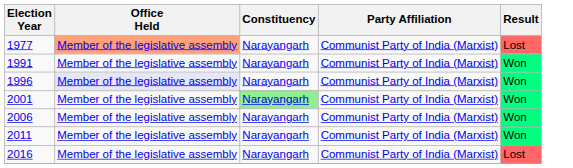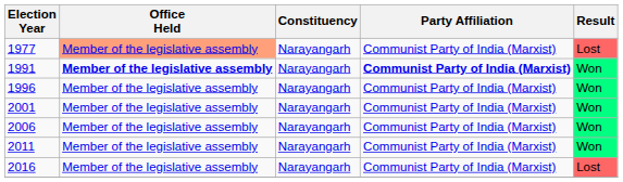1991 | Office Held: normal -> bold
1991 | Party Affiliation: normal -> bold
1996 | Office Held: lavender background -> no background
2001 | Constituency: lightgreen background -> no background
